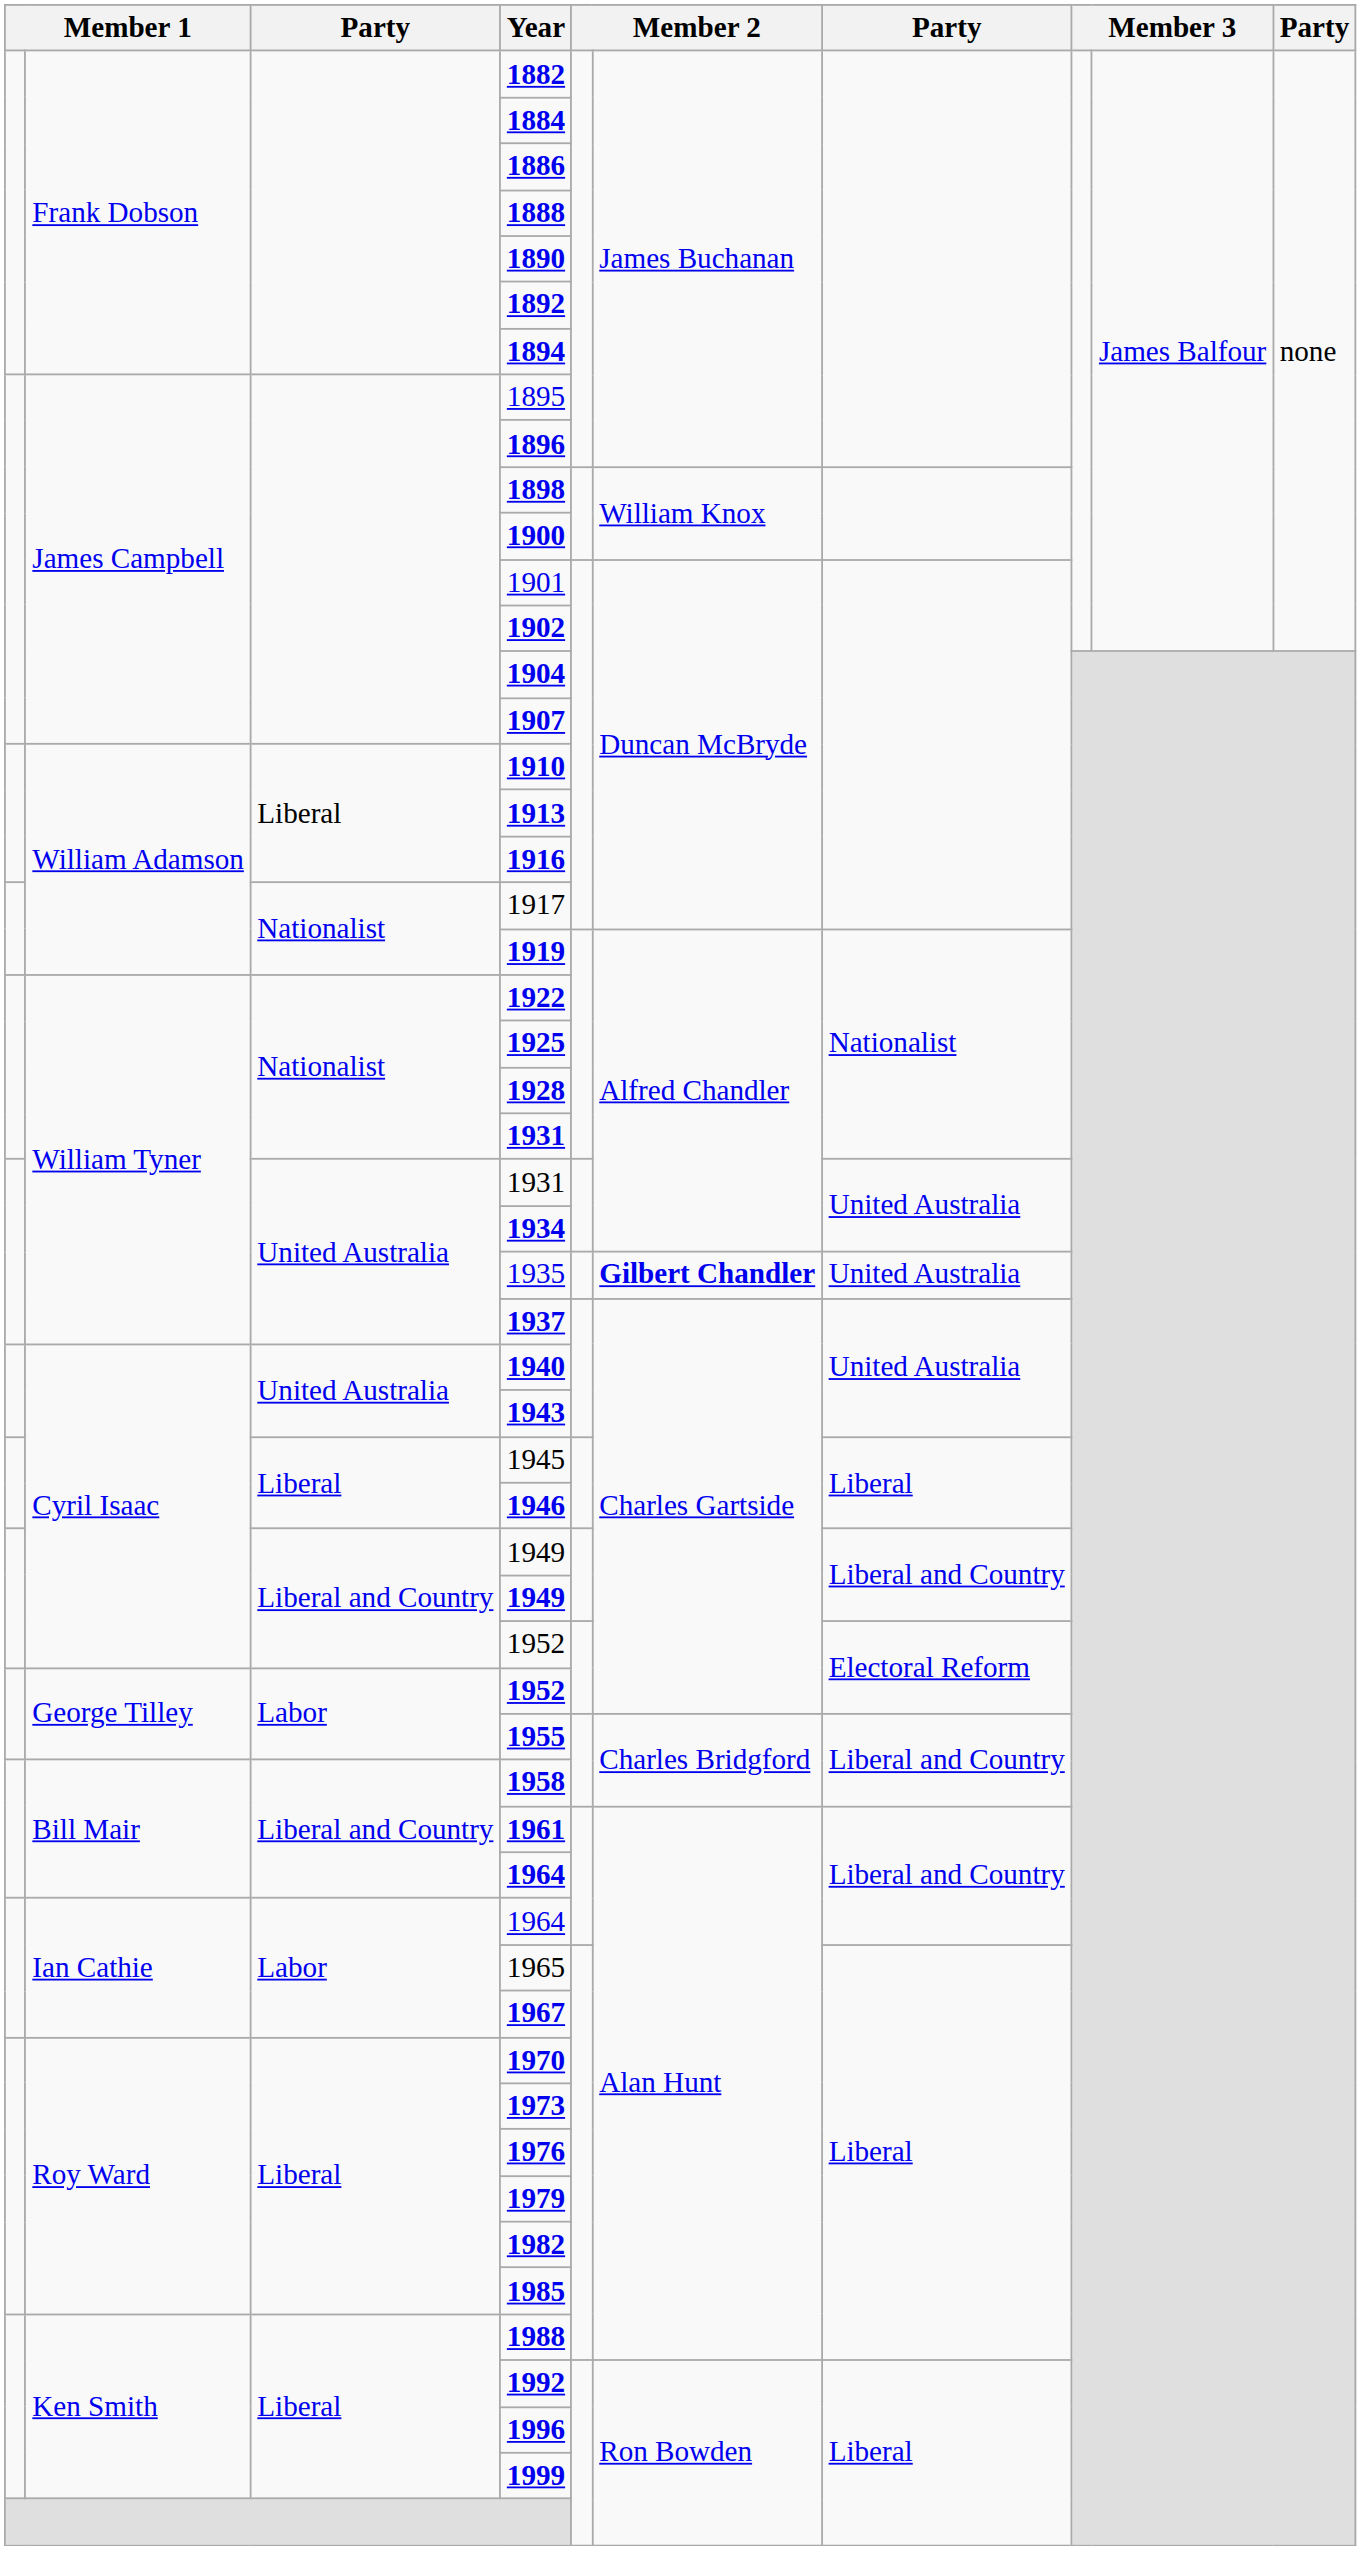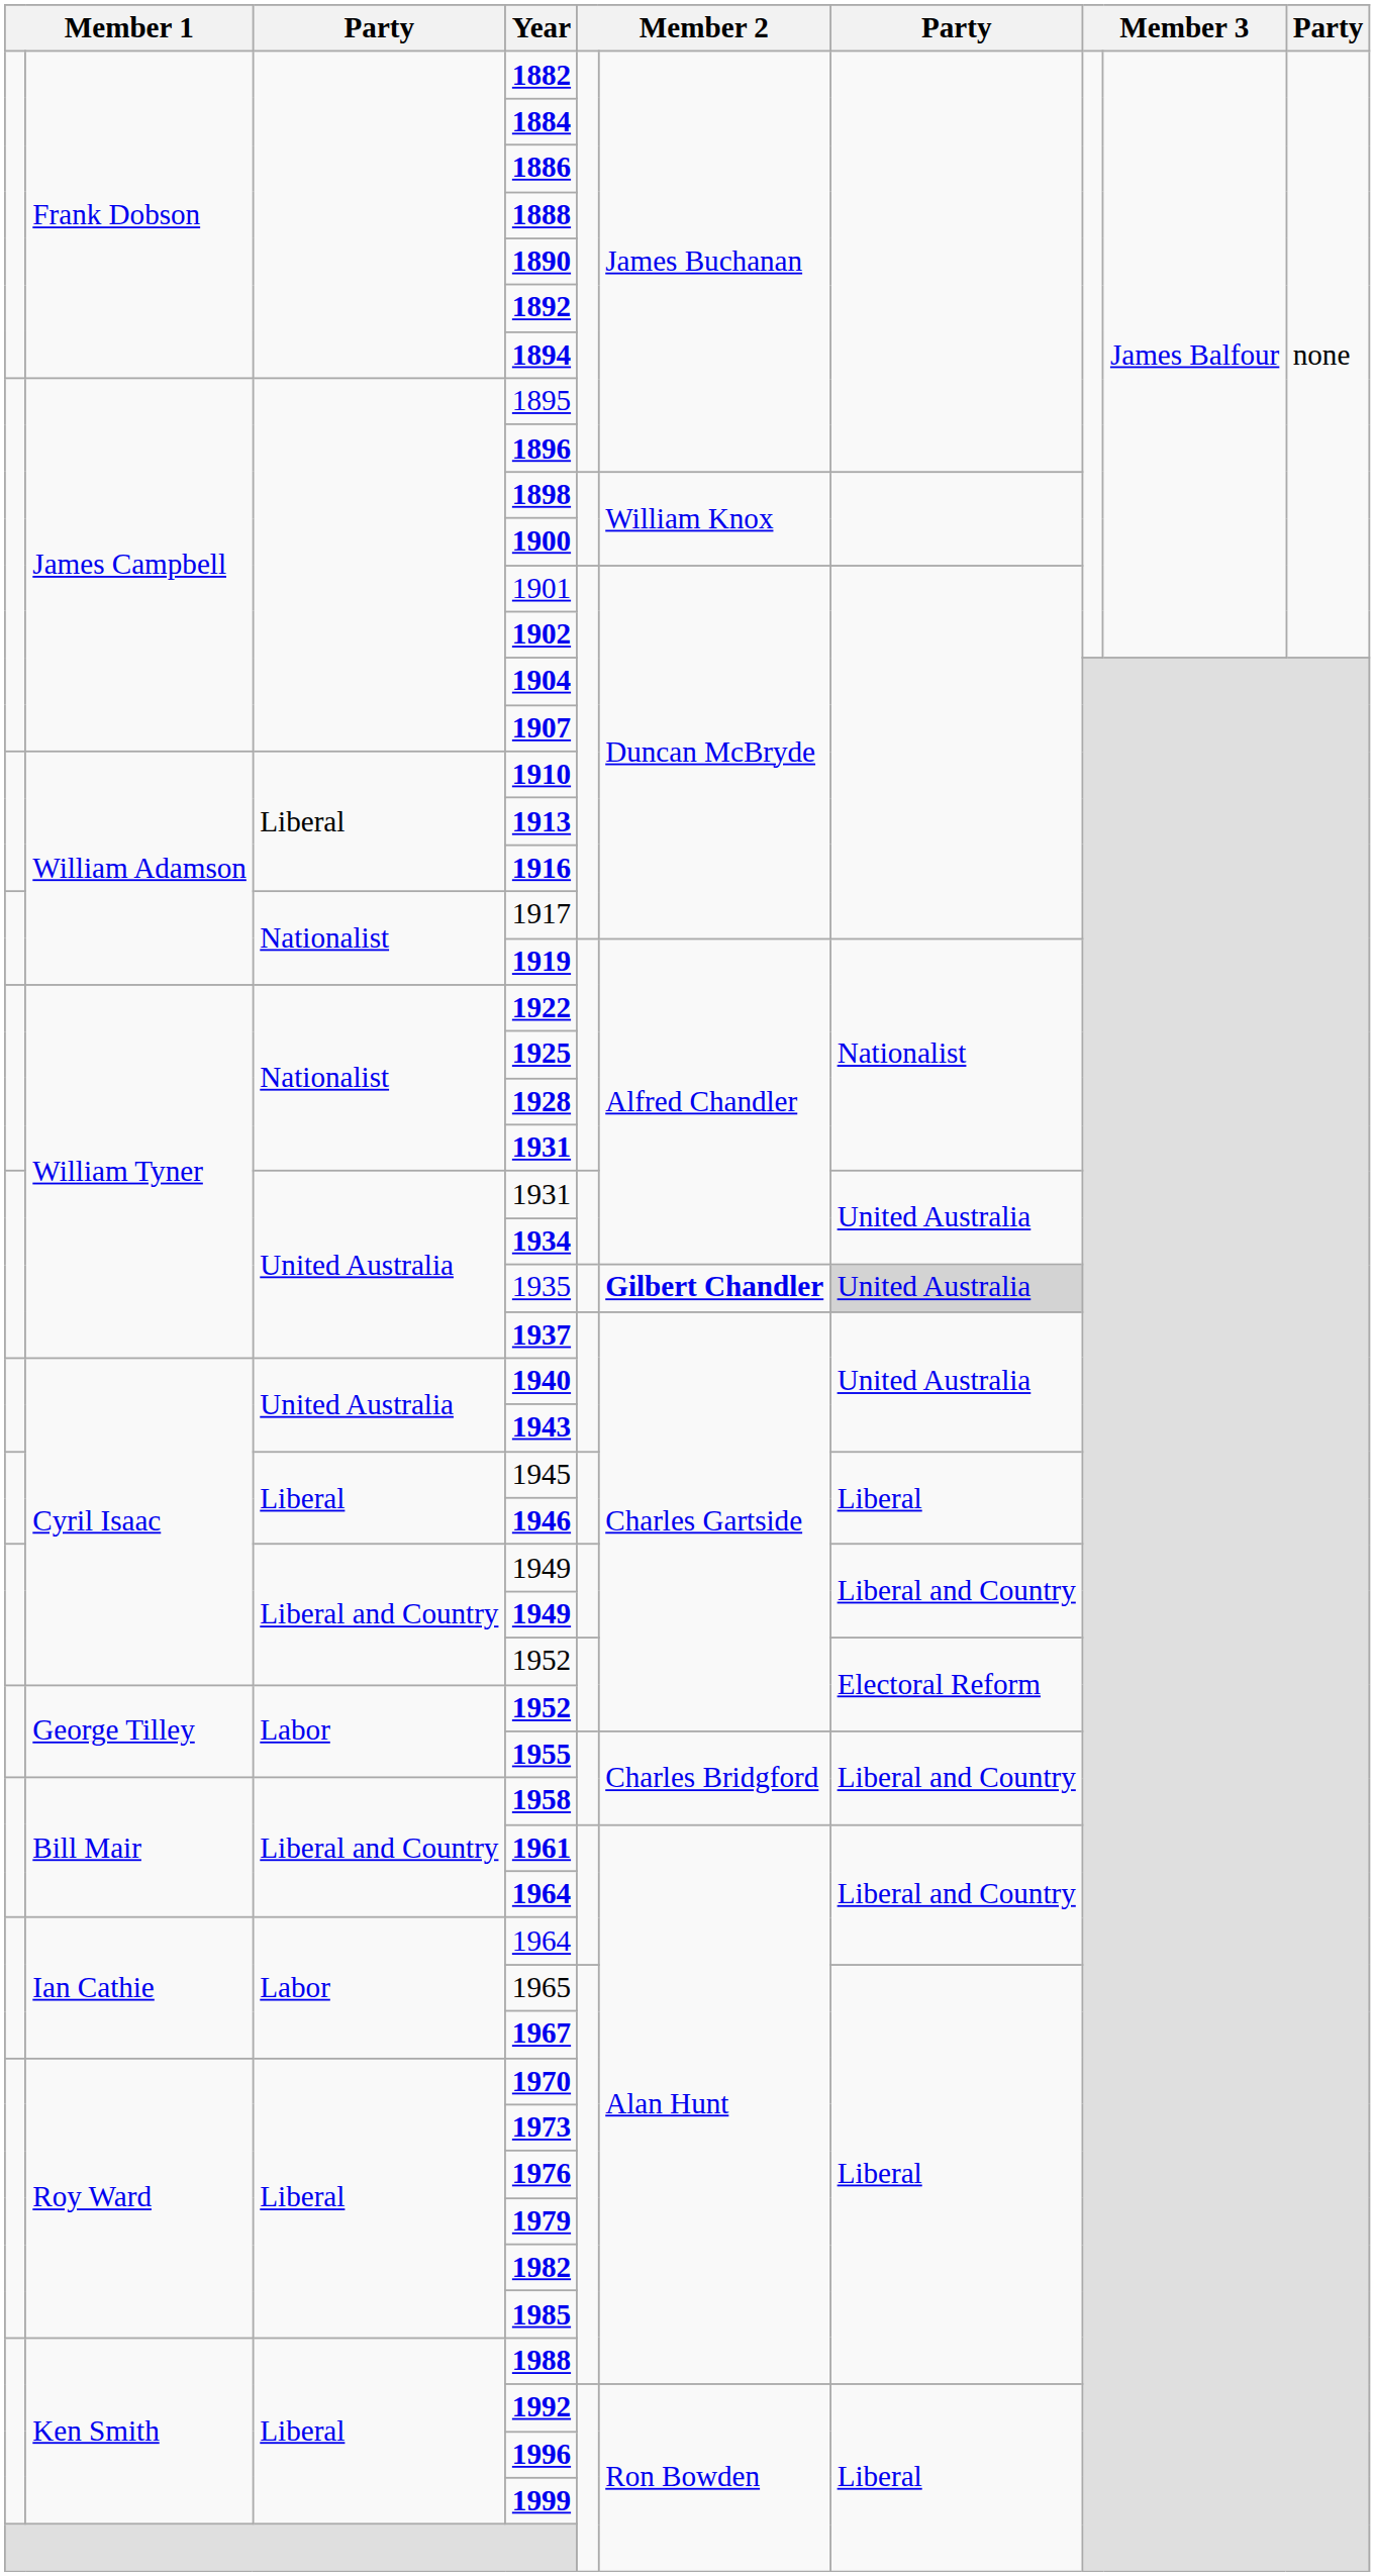1935 | column 7: no background -> lightgrey background
